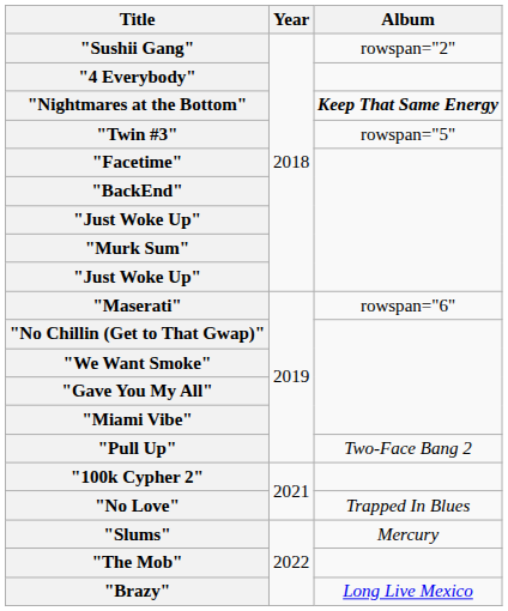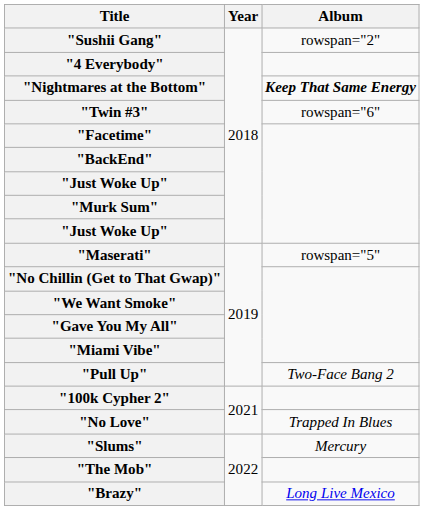"Twin #3" | Album: rowspan="5" -> rowspan="6"
"Maserati" | Album: rowspan="6" -> rowspan="5"
